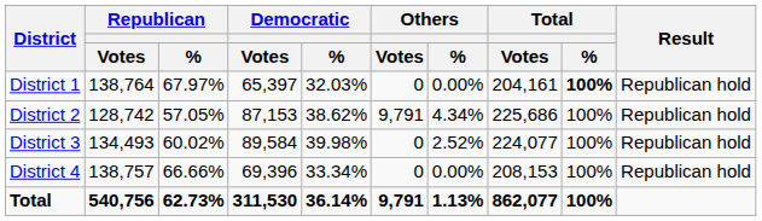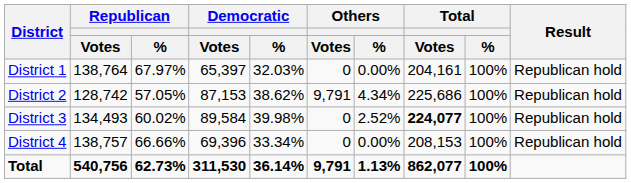District 1 | Total / %: bold -> normal
District 3 | Total / Votes: normal -> bold
